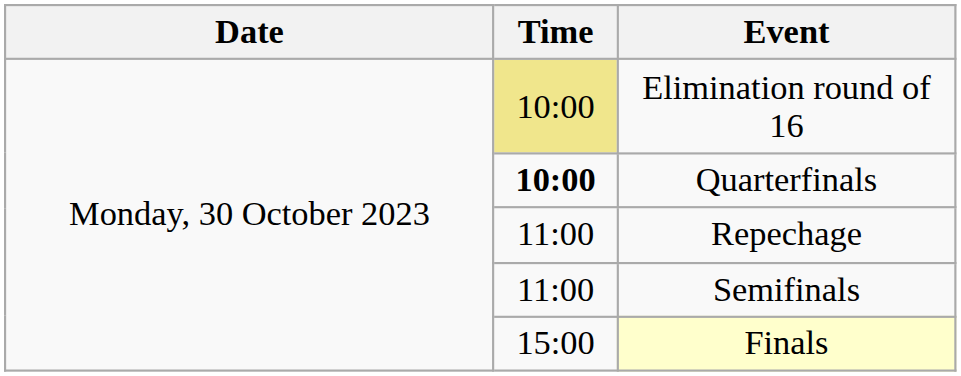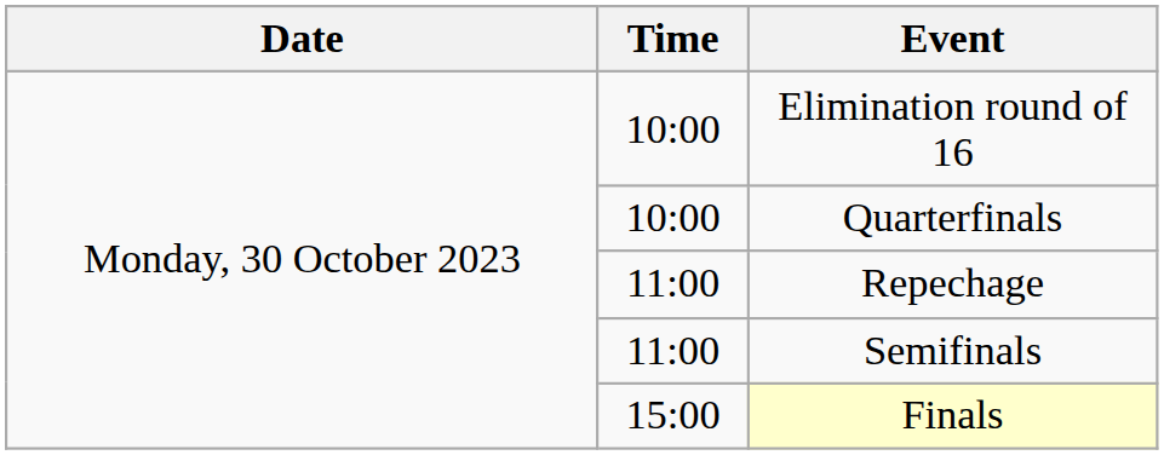Elimination round of 16 | Time: khaki background -> no background
Quarterfinals | Time: bold -> normal
